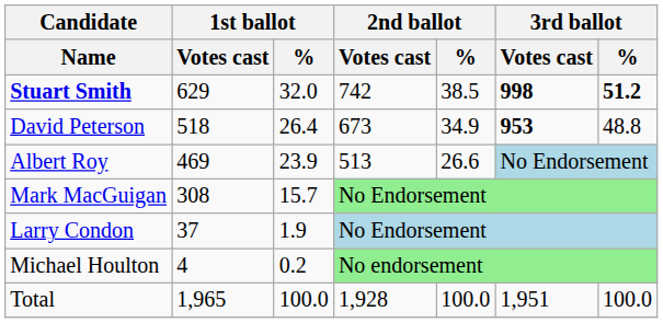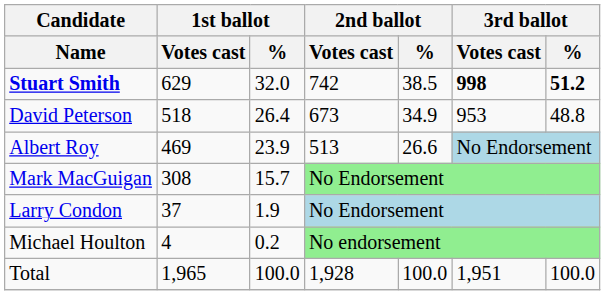David Peterson | 3rd ballot / Votes cast: bold -> normal
